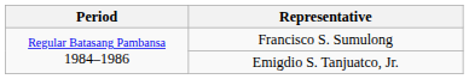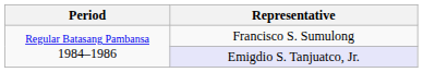Emigdio S. Tanjuatco, Jr. | Representative: no background -> lavender background
